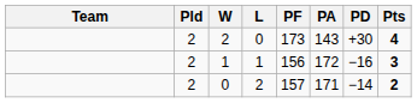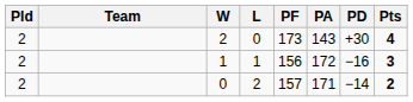columns swapped: Team <-> Pld
